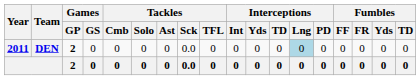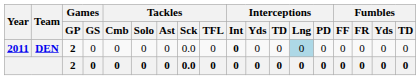DEN | Interceptions / Int: normal -> bold
